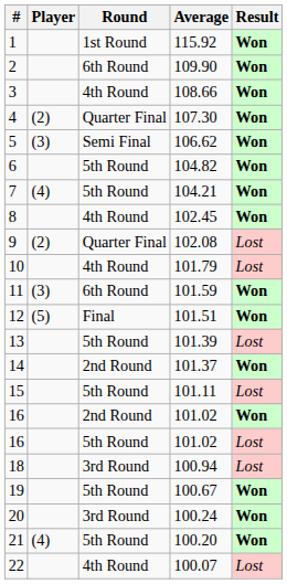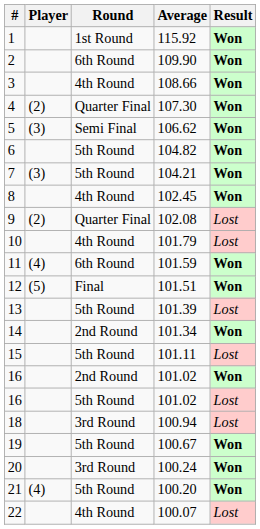7 | Player: (4) -> (3)
11 | Player: (3) -> (4)
14 | Average: 101.37 -> 101.34
